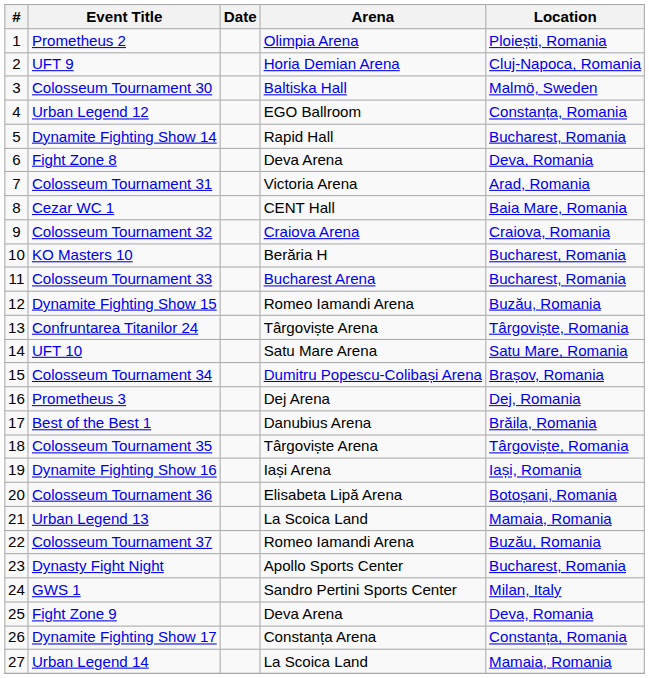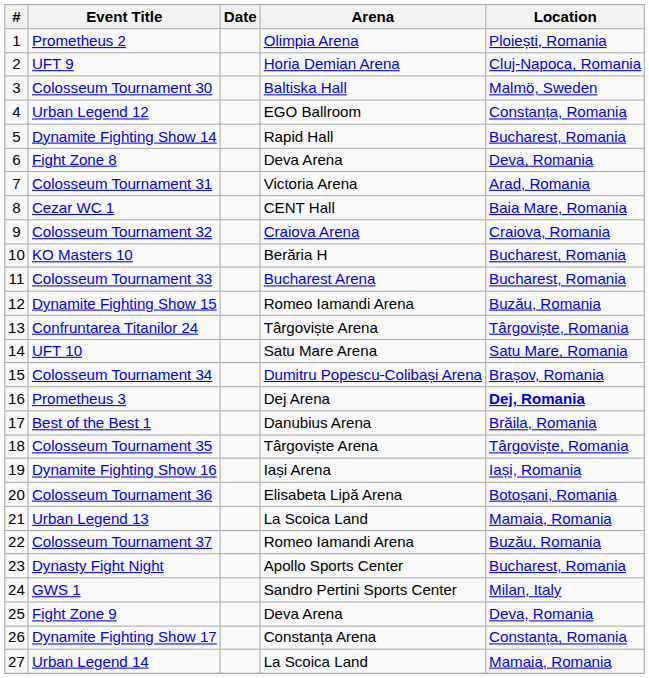Prometheus 3 | Location: normal -> bold
